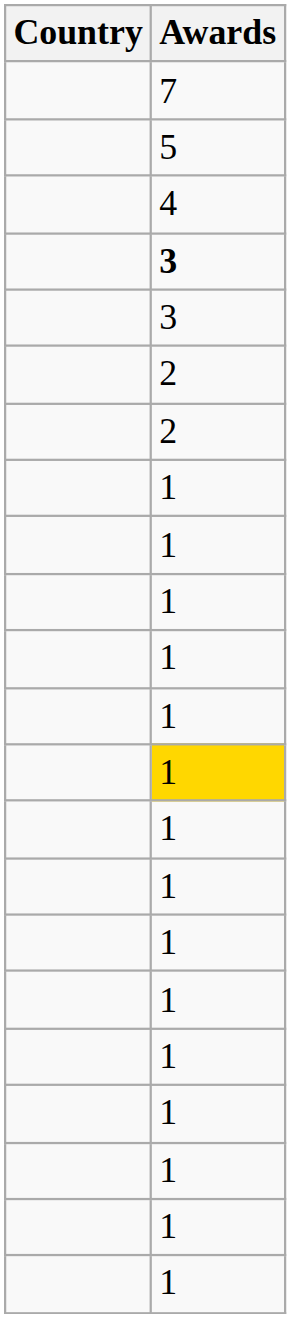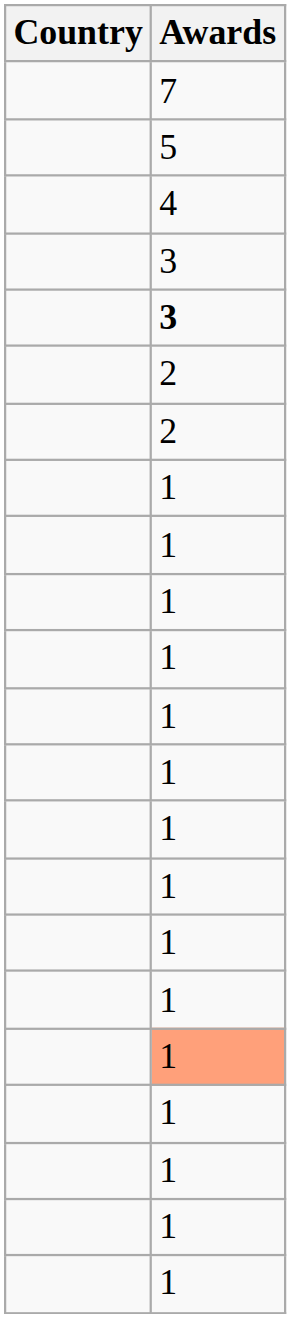row 5 | Awards: bold -> normal
row 6 | Awards: normal -> bold
row 14 | Awards: gold background -> no background
row 19 | Awards: no background -> lightsalmon background
